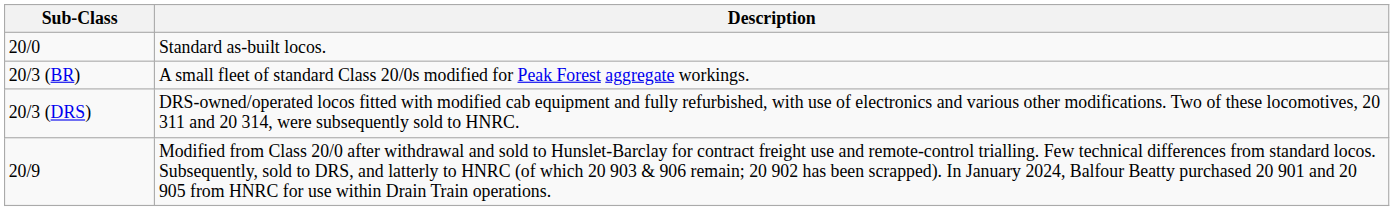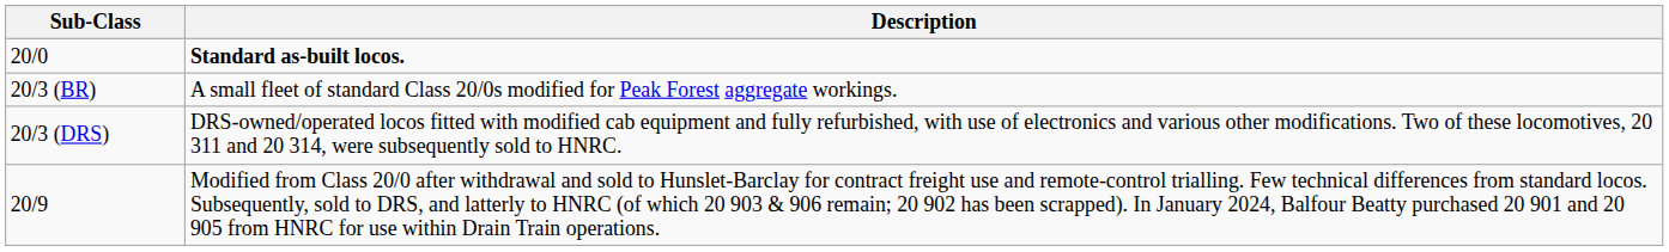20/0 | Description: normal -> bold
